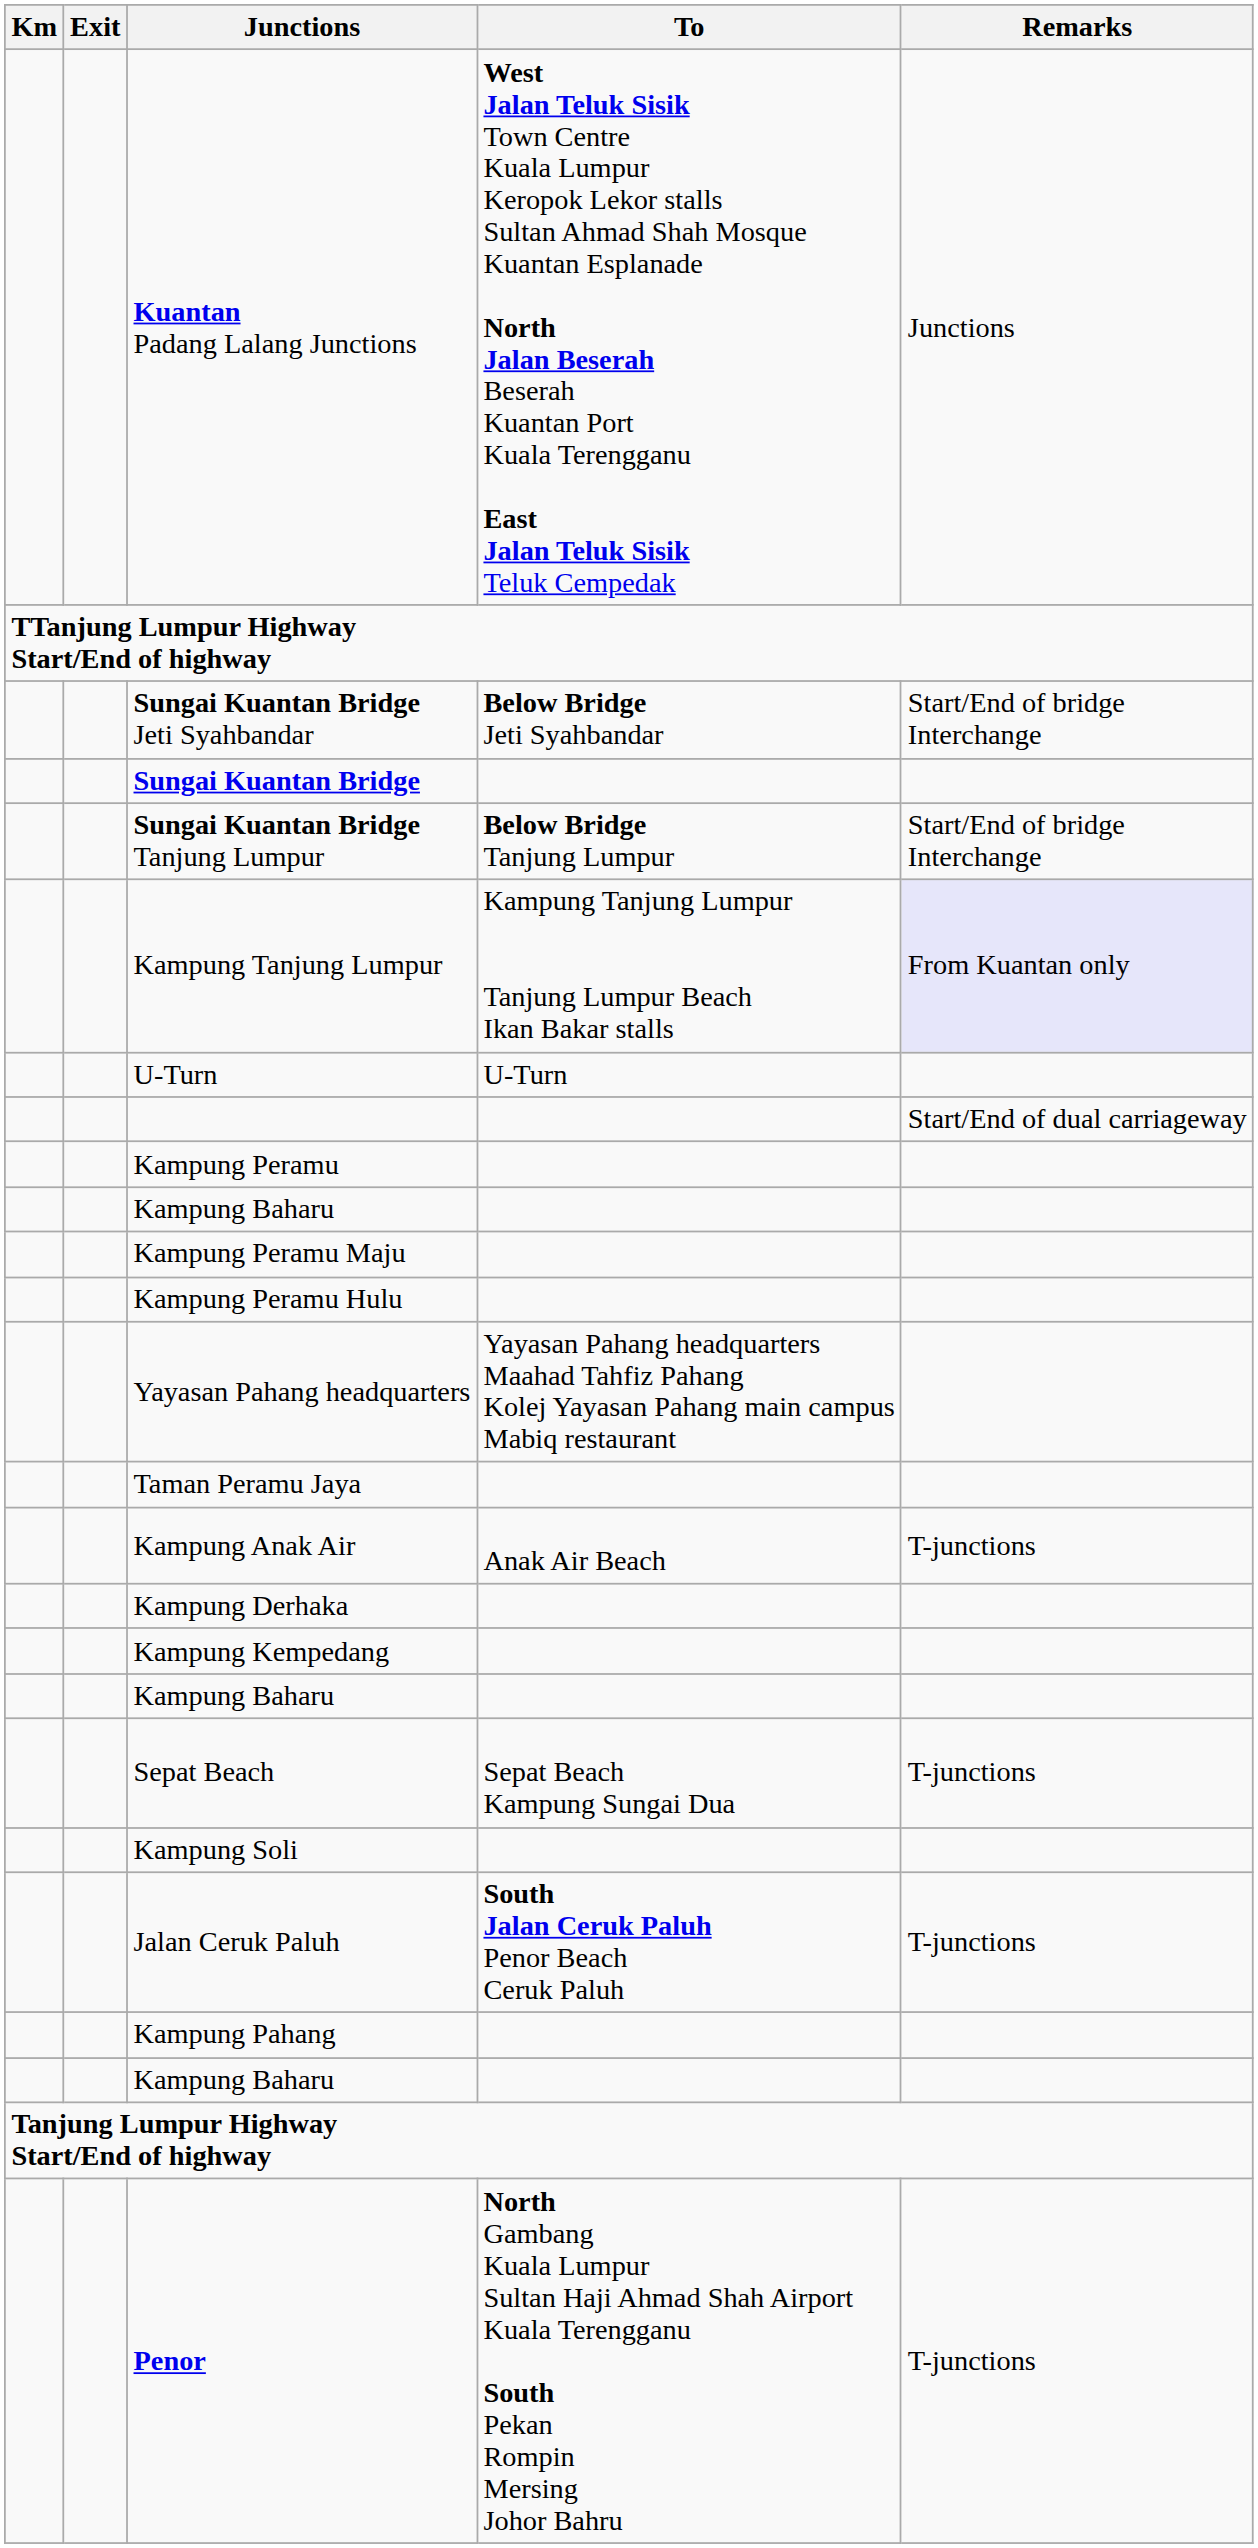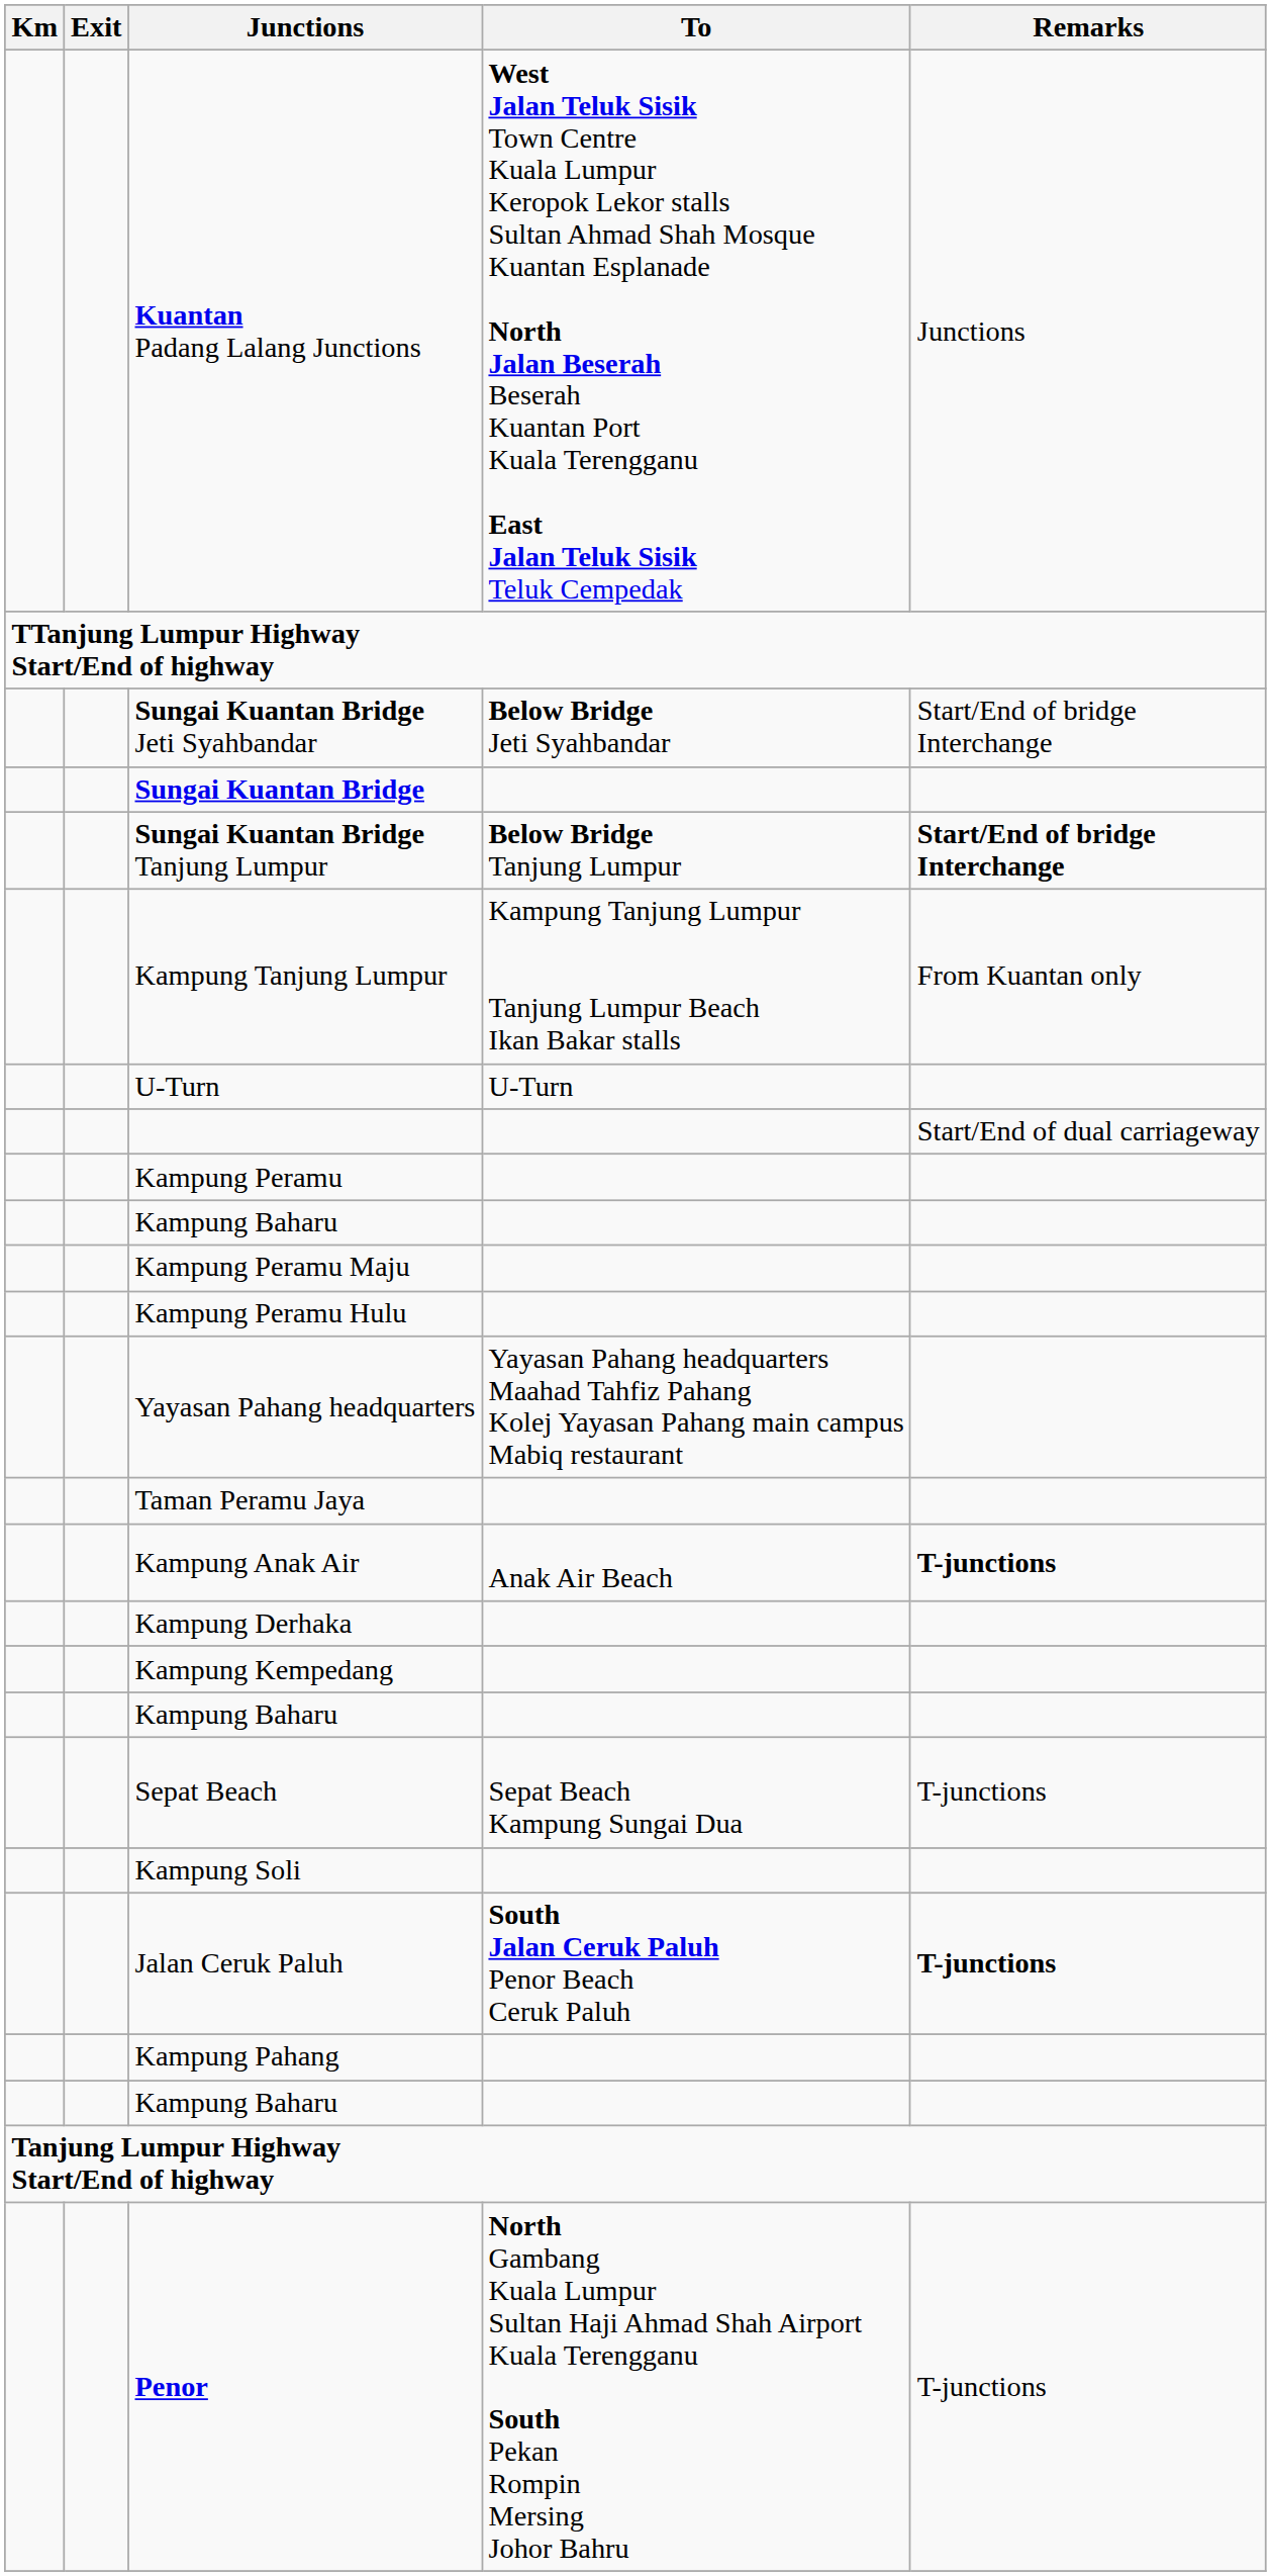Sungai Kuantan Bridge Tanjung Lumpur | Remarks: normal -> bold
Kampung Tanjung Lumpur | Remarks: lavender background -> no background
Kampung Anak Air | Remarks: normal -> bold
Jalan Ceruk Paluh | Remarks: normal -> bold
